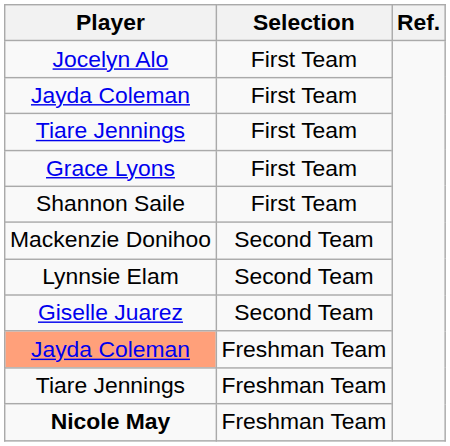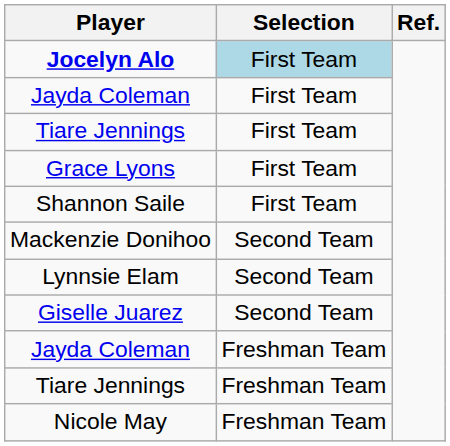Jocelyn Alo | Player: normal -> bold
Jocelyn Alo | Selection: no background -> lightblue background
Jayda Coleman / Freshman Team | Player: lightsalmon background -> no background
Nicole May | Player: bold -> normal
